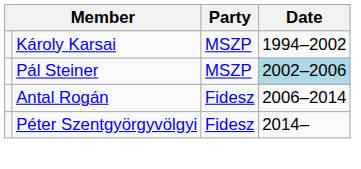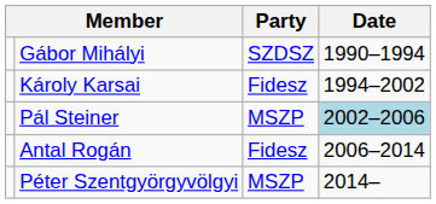+ row: Gábor Mihályi | SZDSZ | 1990–1994
Károly Karsai | Party: MSZP -> Fidesz
Péter Szentgyörgyvölgyi | Party: Fidesz -> MSZP
